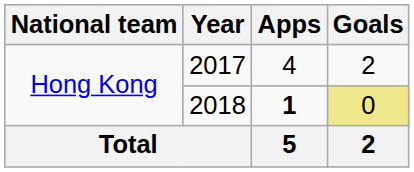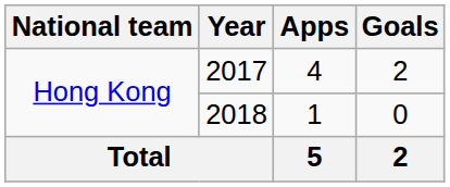2018 | Apps: bold -> normal
2018 | Goals: khaki background -> no background
